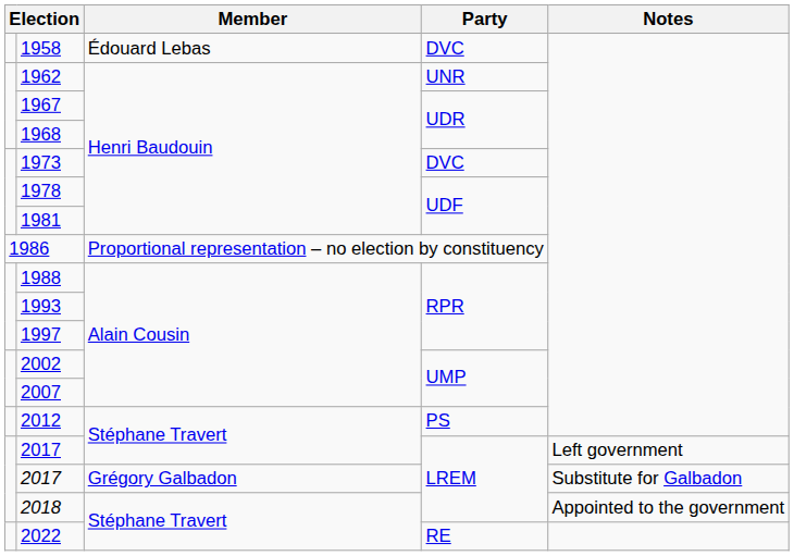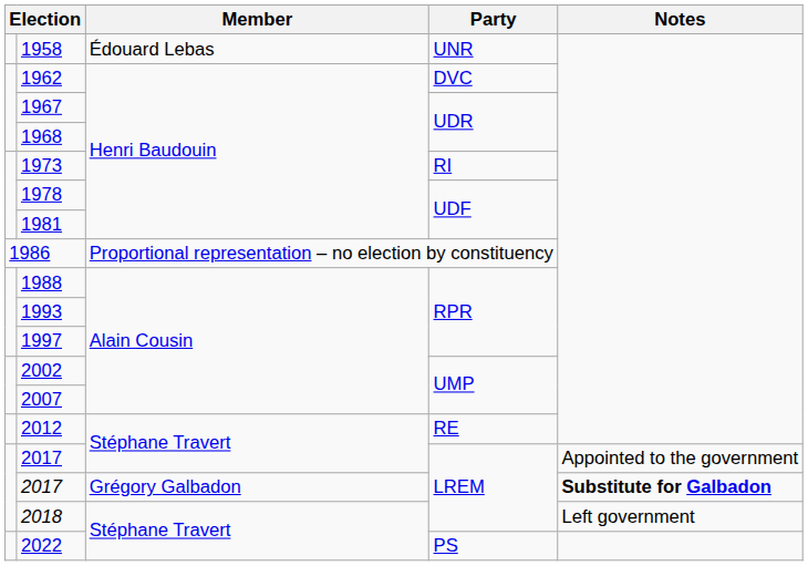1958 | Party: DVC -> UNR
1962 | Party: UNR -> DVC
1973 | Party: DVC -> RI
2012 | Party: PS -> RE
2017 / Stéphane Travert | Notes: Left government -> Appointed to the government
2017 / Grégory Galbadon | Notes: normal -> bold
2018 | Notes: Appointed to the government -> Left government
2022 | Party: RE -> PS
